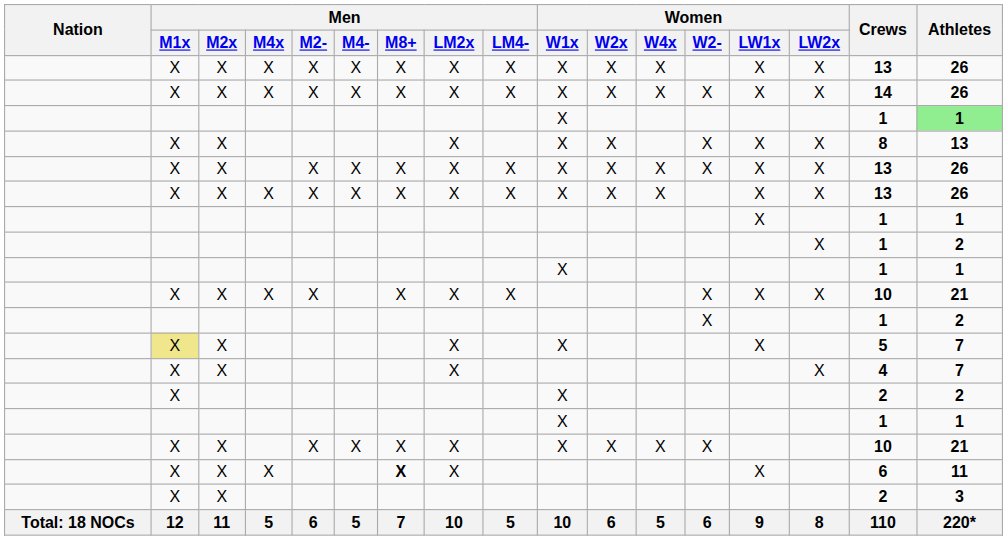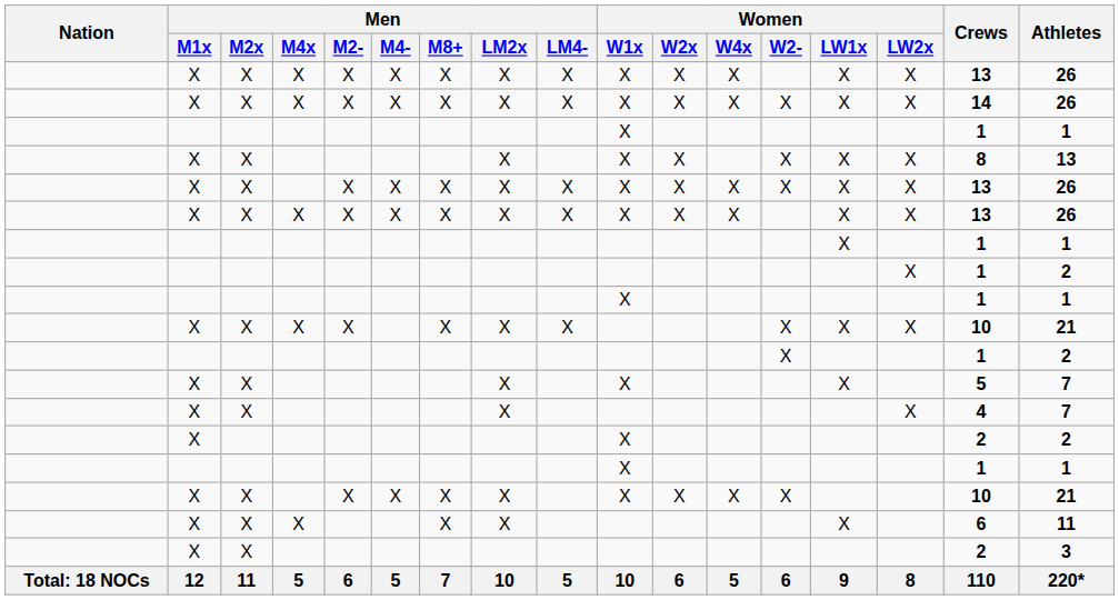row 5 | Athletes: lightgreen background -> no background
row 14 | Men / M1x: khaki background -> no background
row 19 | Men / M8+: bold -> normal
